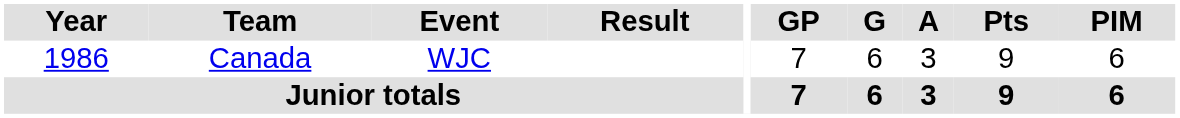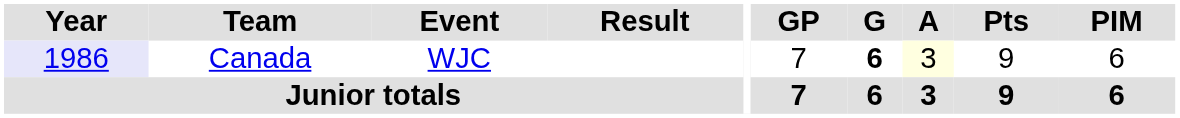Canada | Year: no background -> lavender background
Canada | G: normal -> bold
Canada | A: no background -> lightyellow background
